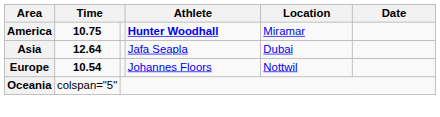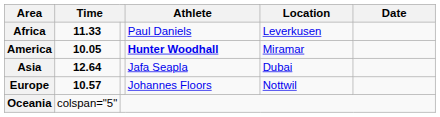+ row: Africa | 11.33 | Paul Daniels | Leverkusen
America | column 2: 10.75 -> 10.05
Europe | column 2: 10.54 -> 10.57
